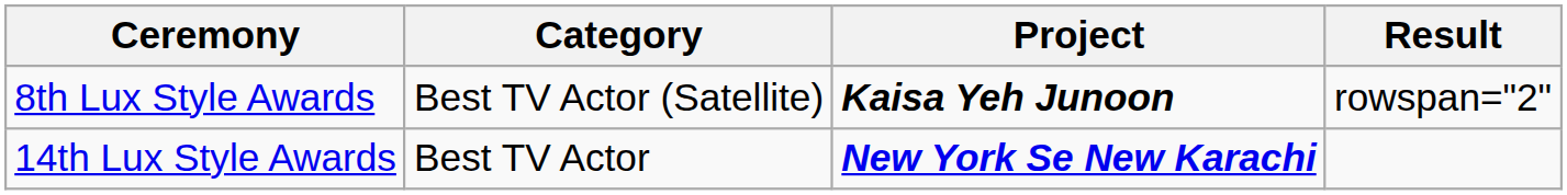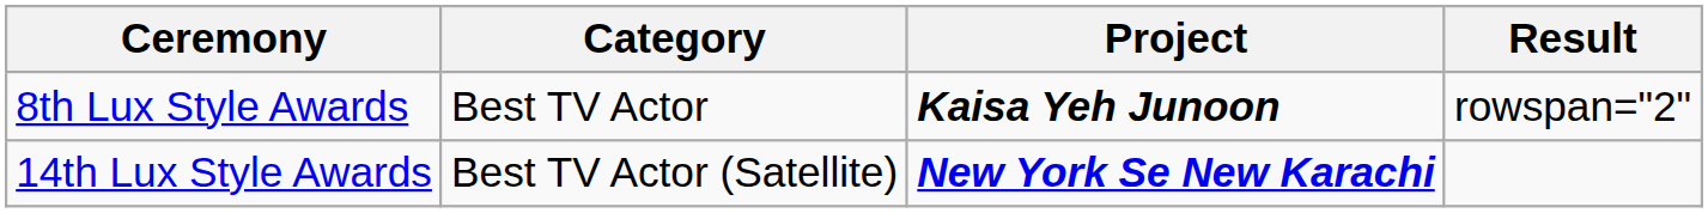8th Lux Style Awards | Category: Best TV Actor (Satellite) -> Best TV Actor
14th Lux Style Awards | Category: Best TV Actor -> Best TV Actor (Satellite)
